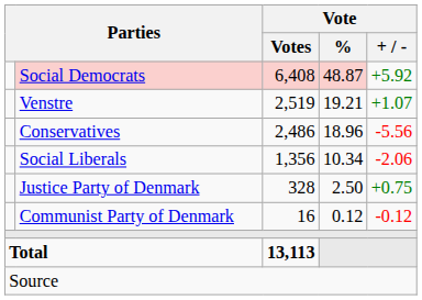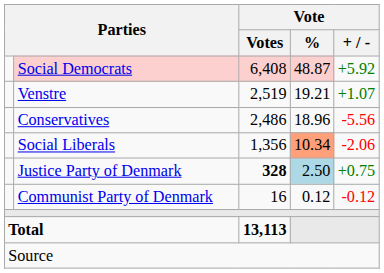Social Liberals | Vote / %: no background -> lightsalmon background
Justice Party of Denmark | Vote / Votes: normal -> bold
Justice Party of Denmark | Vote / %: no background -> lightblue background
